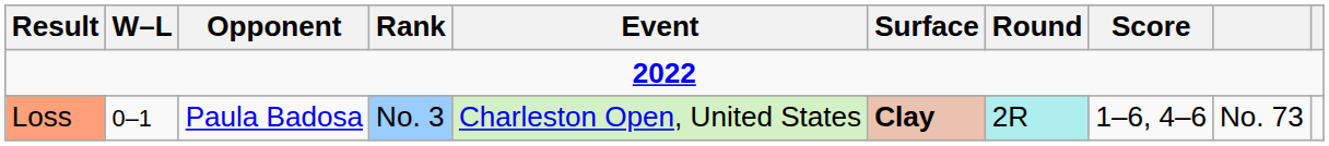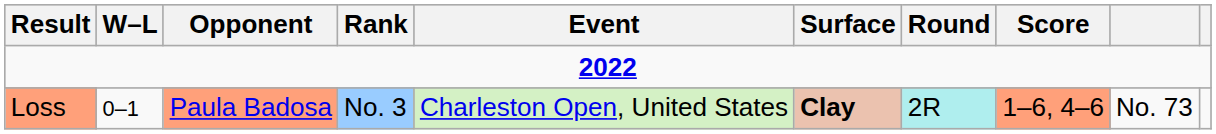Loss | Opponent: no background -> lightsalmon background
Loss | Score: no background -> lightsalmon background
